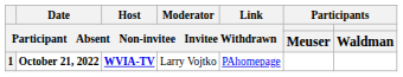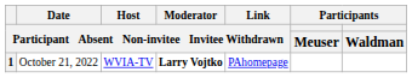1 | Date / Participant Absent Non-invitee Invitee Withdrawn: bold -> normal
1 | Host / Participant Absent Non-invitee Invitee Withdrawn: bold -> normal
1 | Moderator / Participant Absent Non-invitee Invitee Withdrawn: normal -> bold
